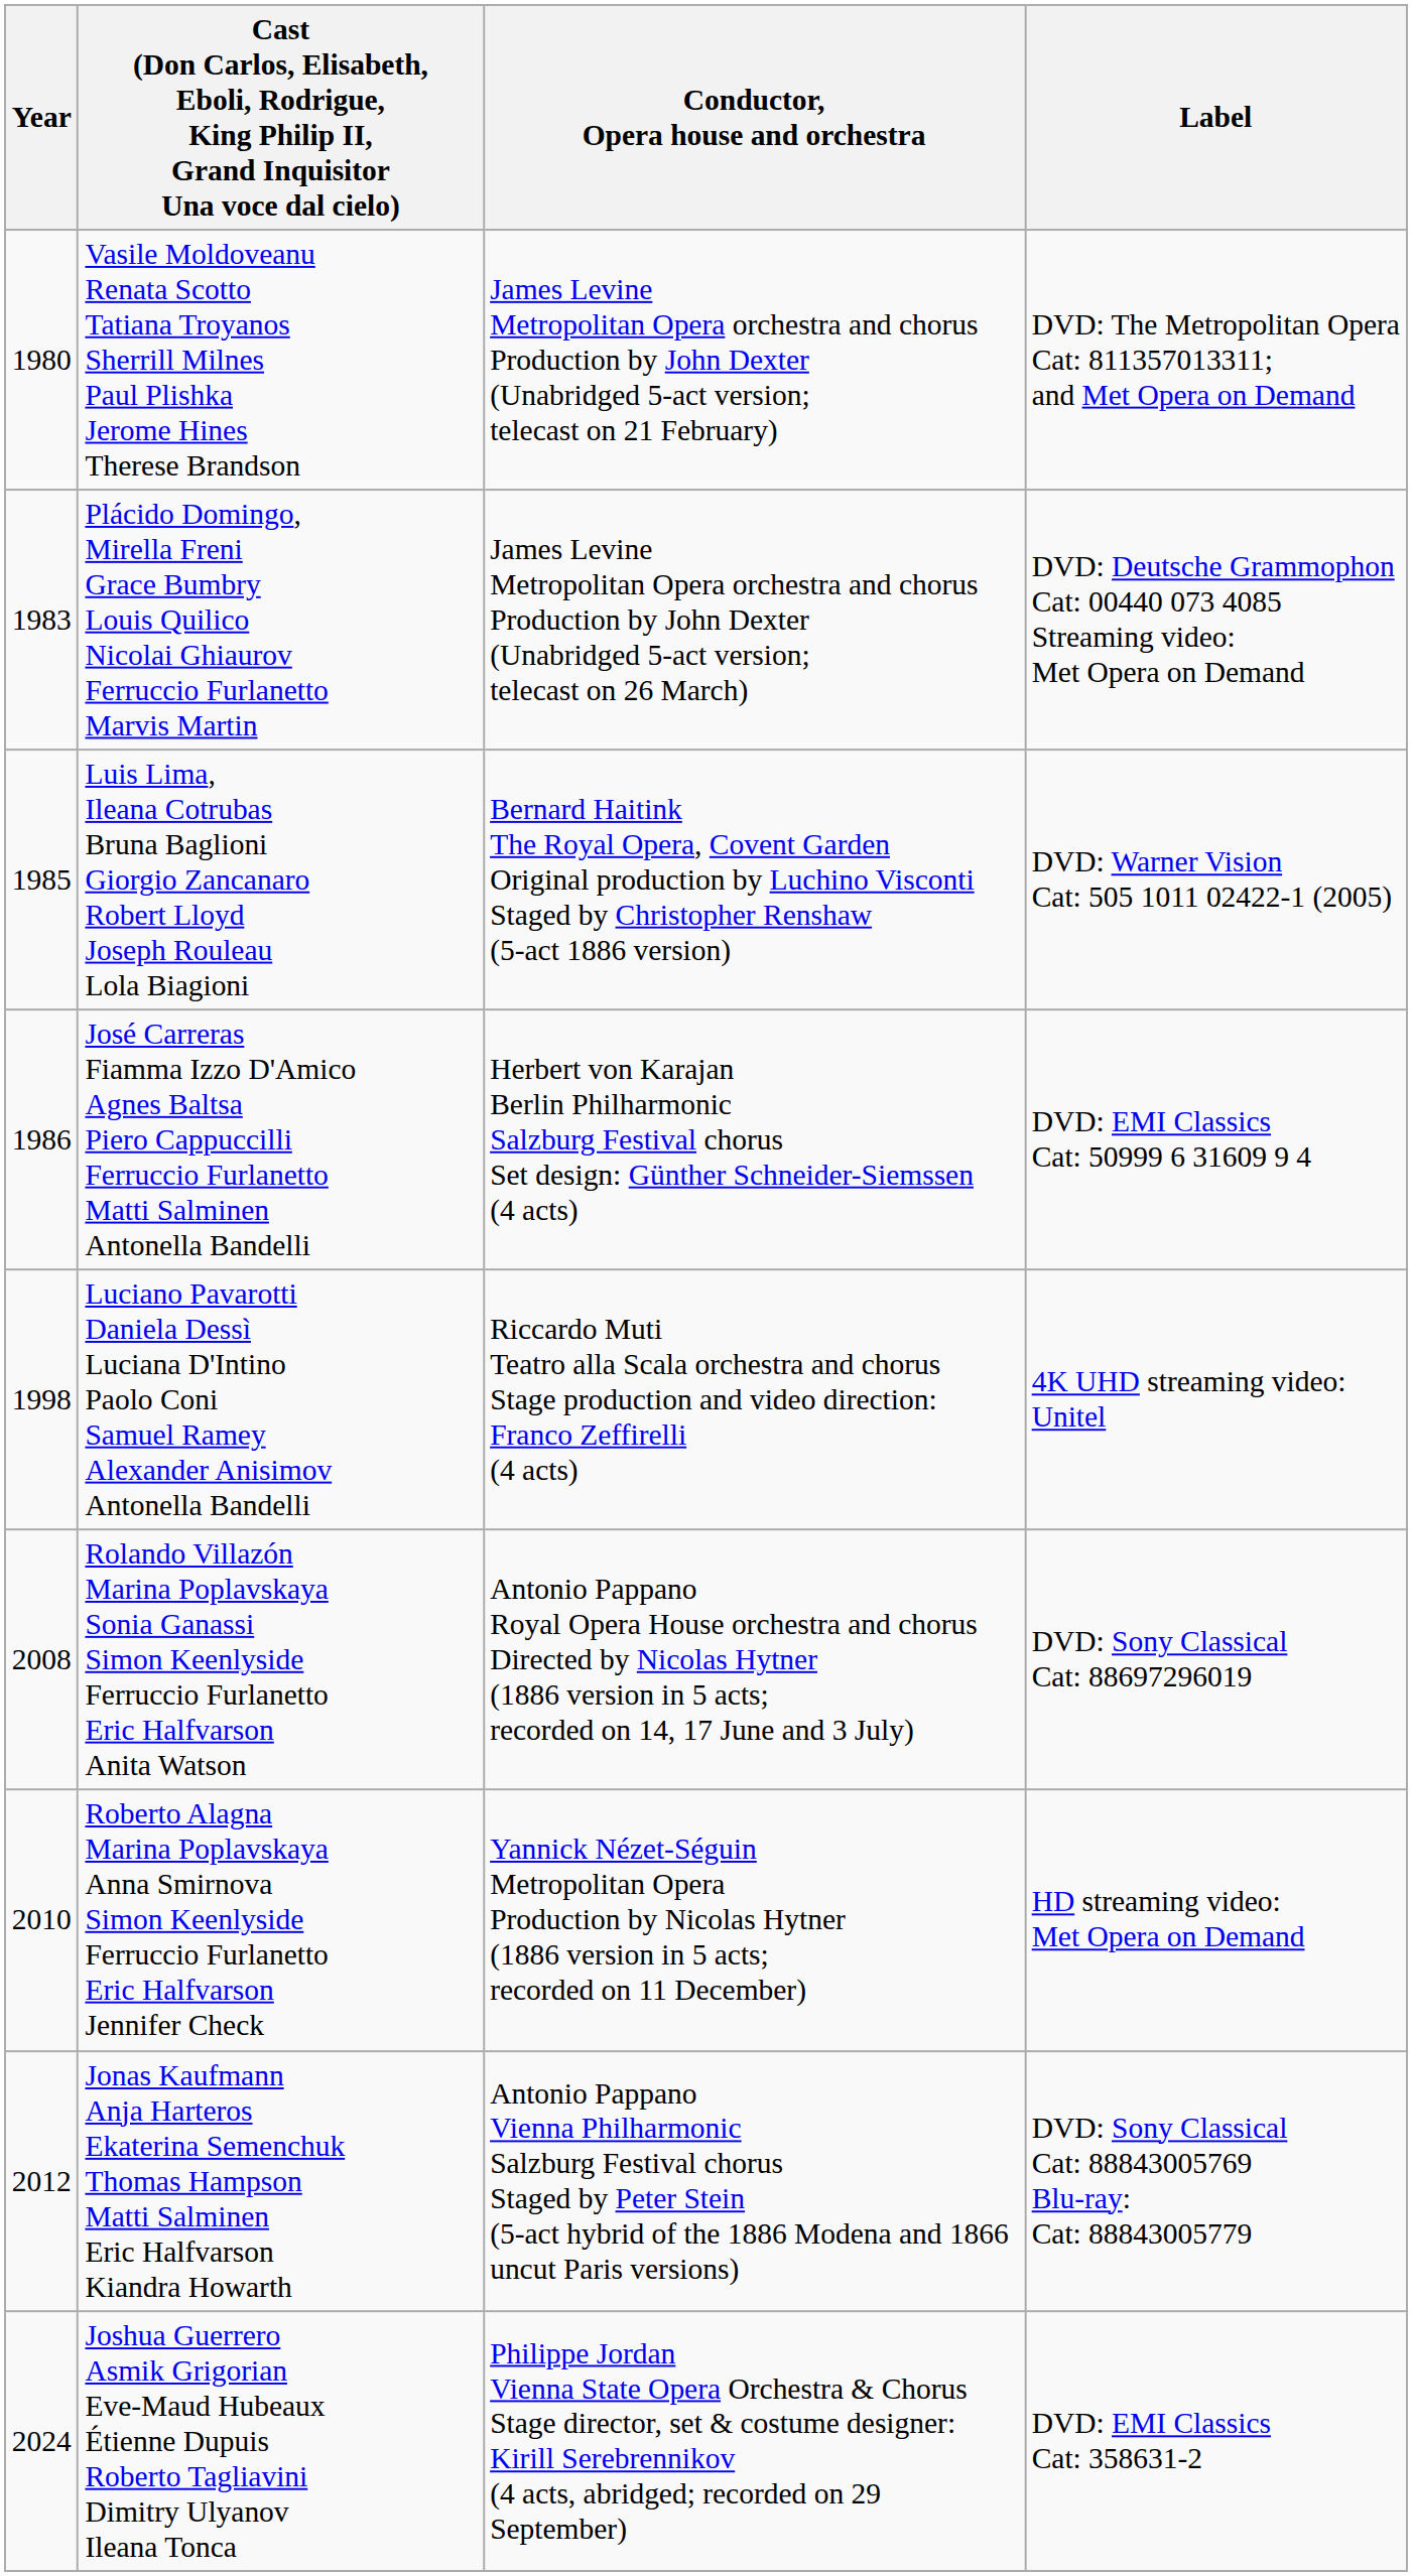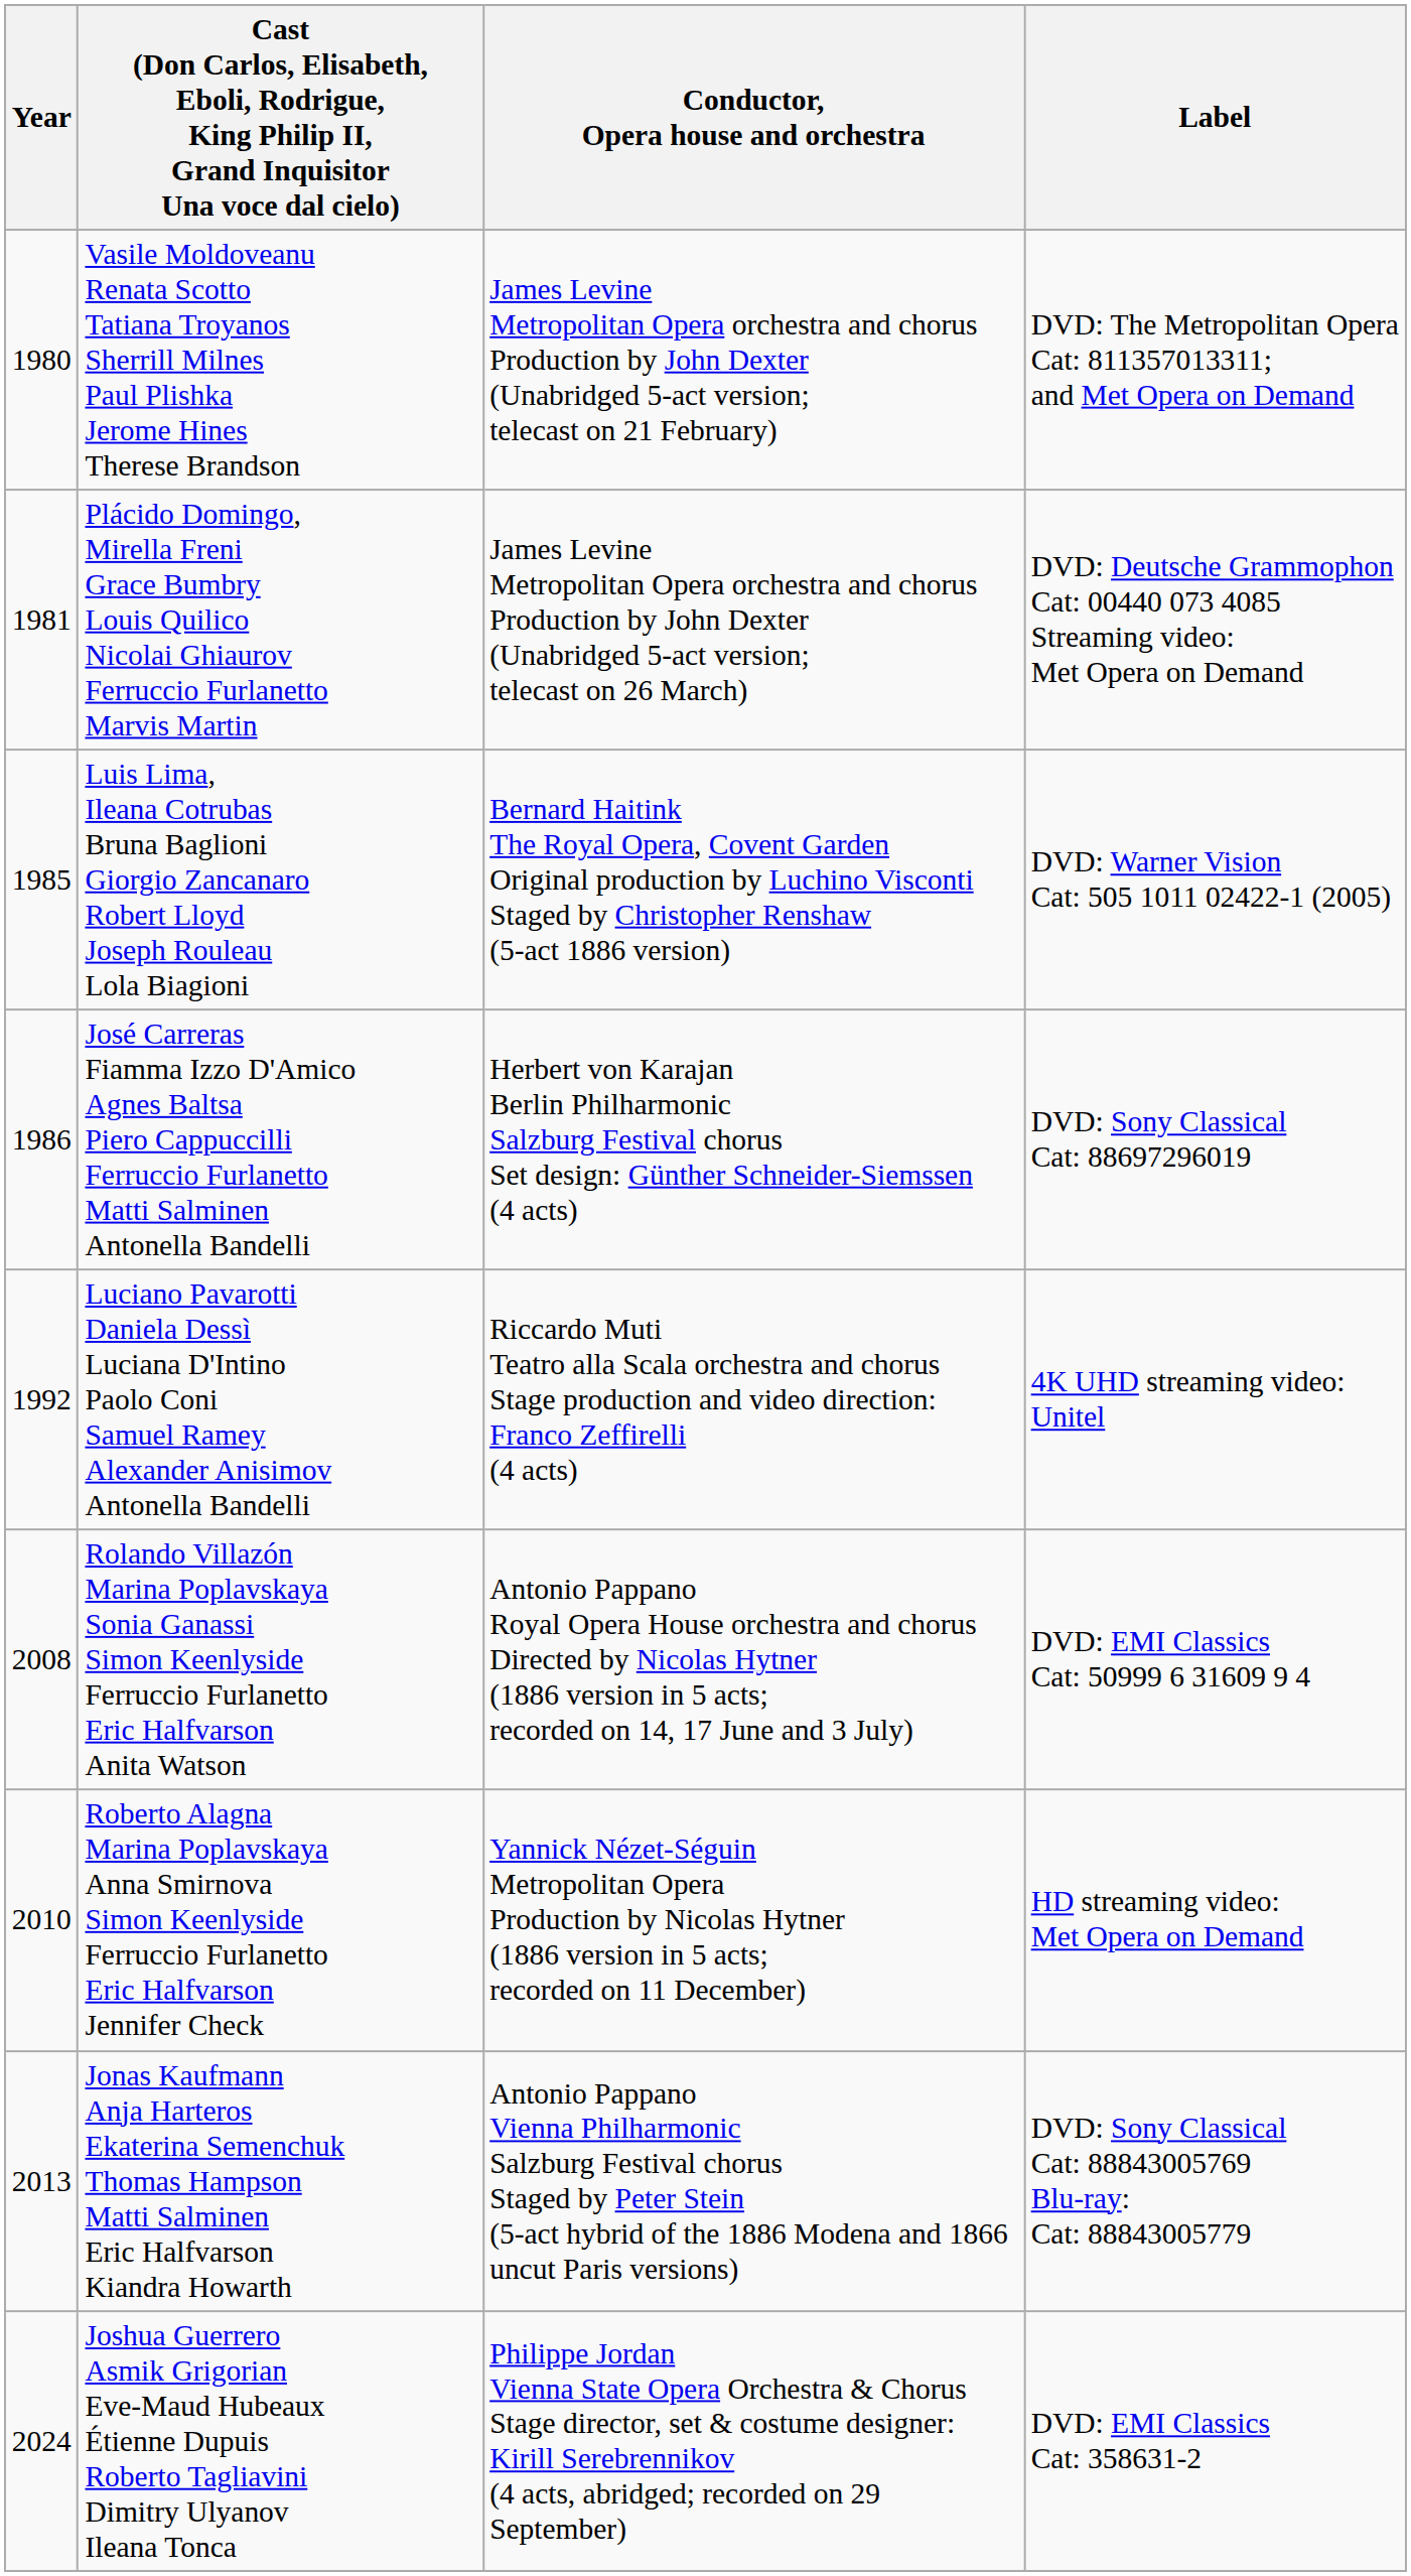row 3 | Year: 1983 -> 1981
row 5 | Label: DVD: EMI Classics Cat: 50999 6 31609 9 4 -> DVD: Sony Classical Cat: 88697296019
row 6 | Year: 1998 -> 1992
row 7 | Label: DVD: Sony Classical Cat: 88697296019 -> DVD: EMI Classics Cat: 50999 6 31609 9 4
row 9 | Year: 2012 -> 2013
